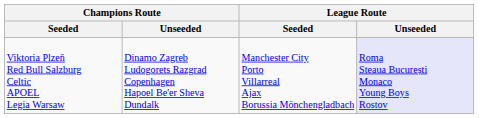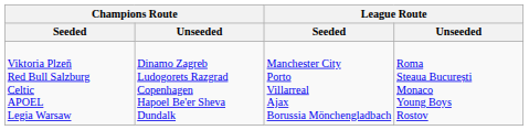Viktoria Plzeň Red Bull Salzburg Celtic APOEL Legia Warsaw | League Route / Unseeded: lavender background -> no background
